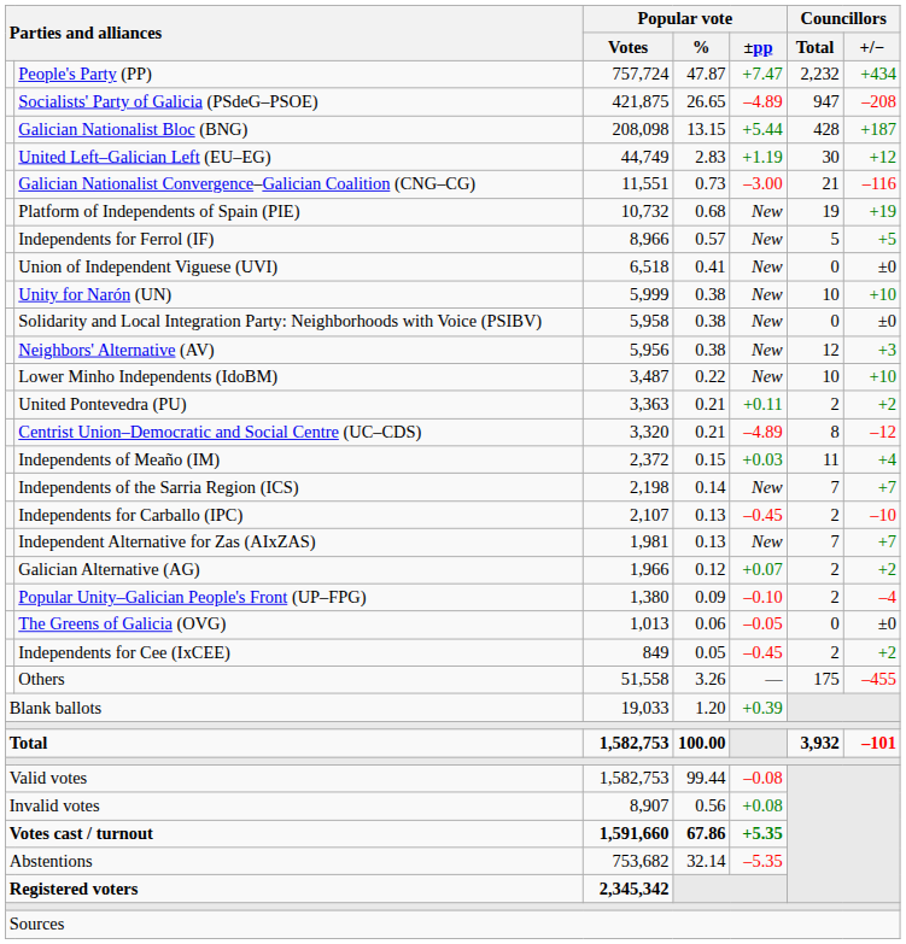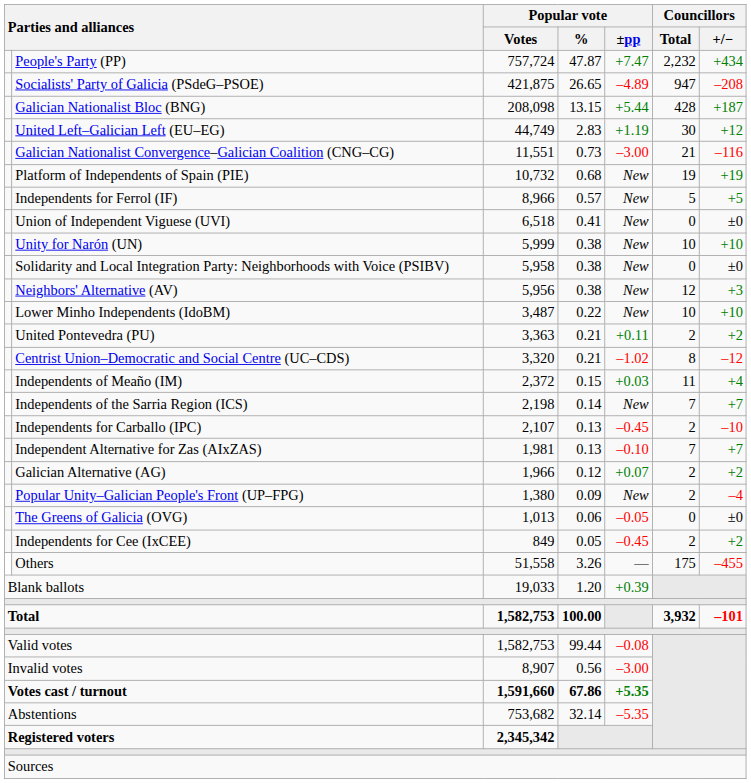Centrist Union–Democratic and Social Centre (UC–CDS) | Popular vote / ±pp: –4.89 -> –1.02
Independent Alternative for Zas (AIxZAS) | Popular vote / ±pp: New -> –0.10
Popular Unity–Galician People's Front (UP–FPG) | Popular vote / ±pp: –0.10 -> New
Invalid votes | Popular vote / ±pp: +0.08 -> –3.00
